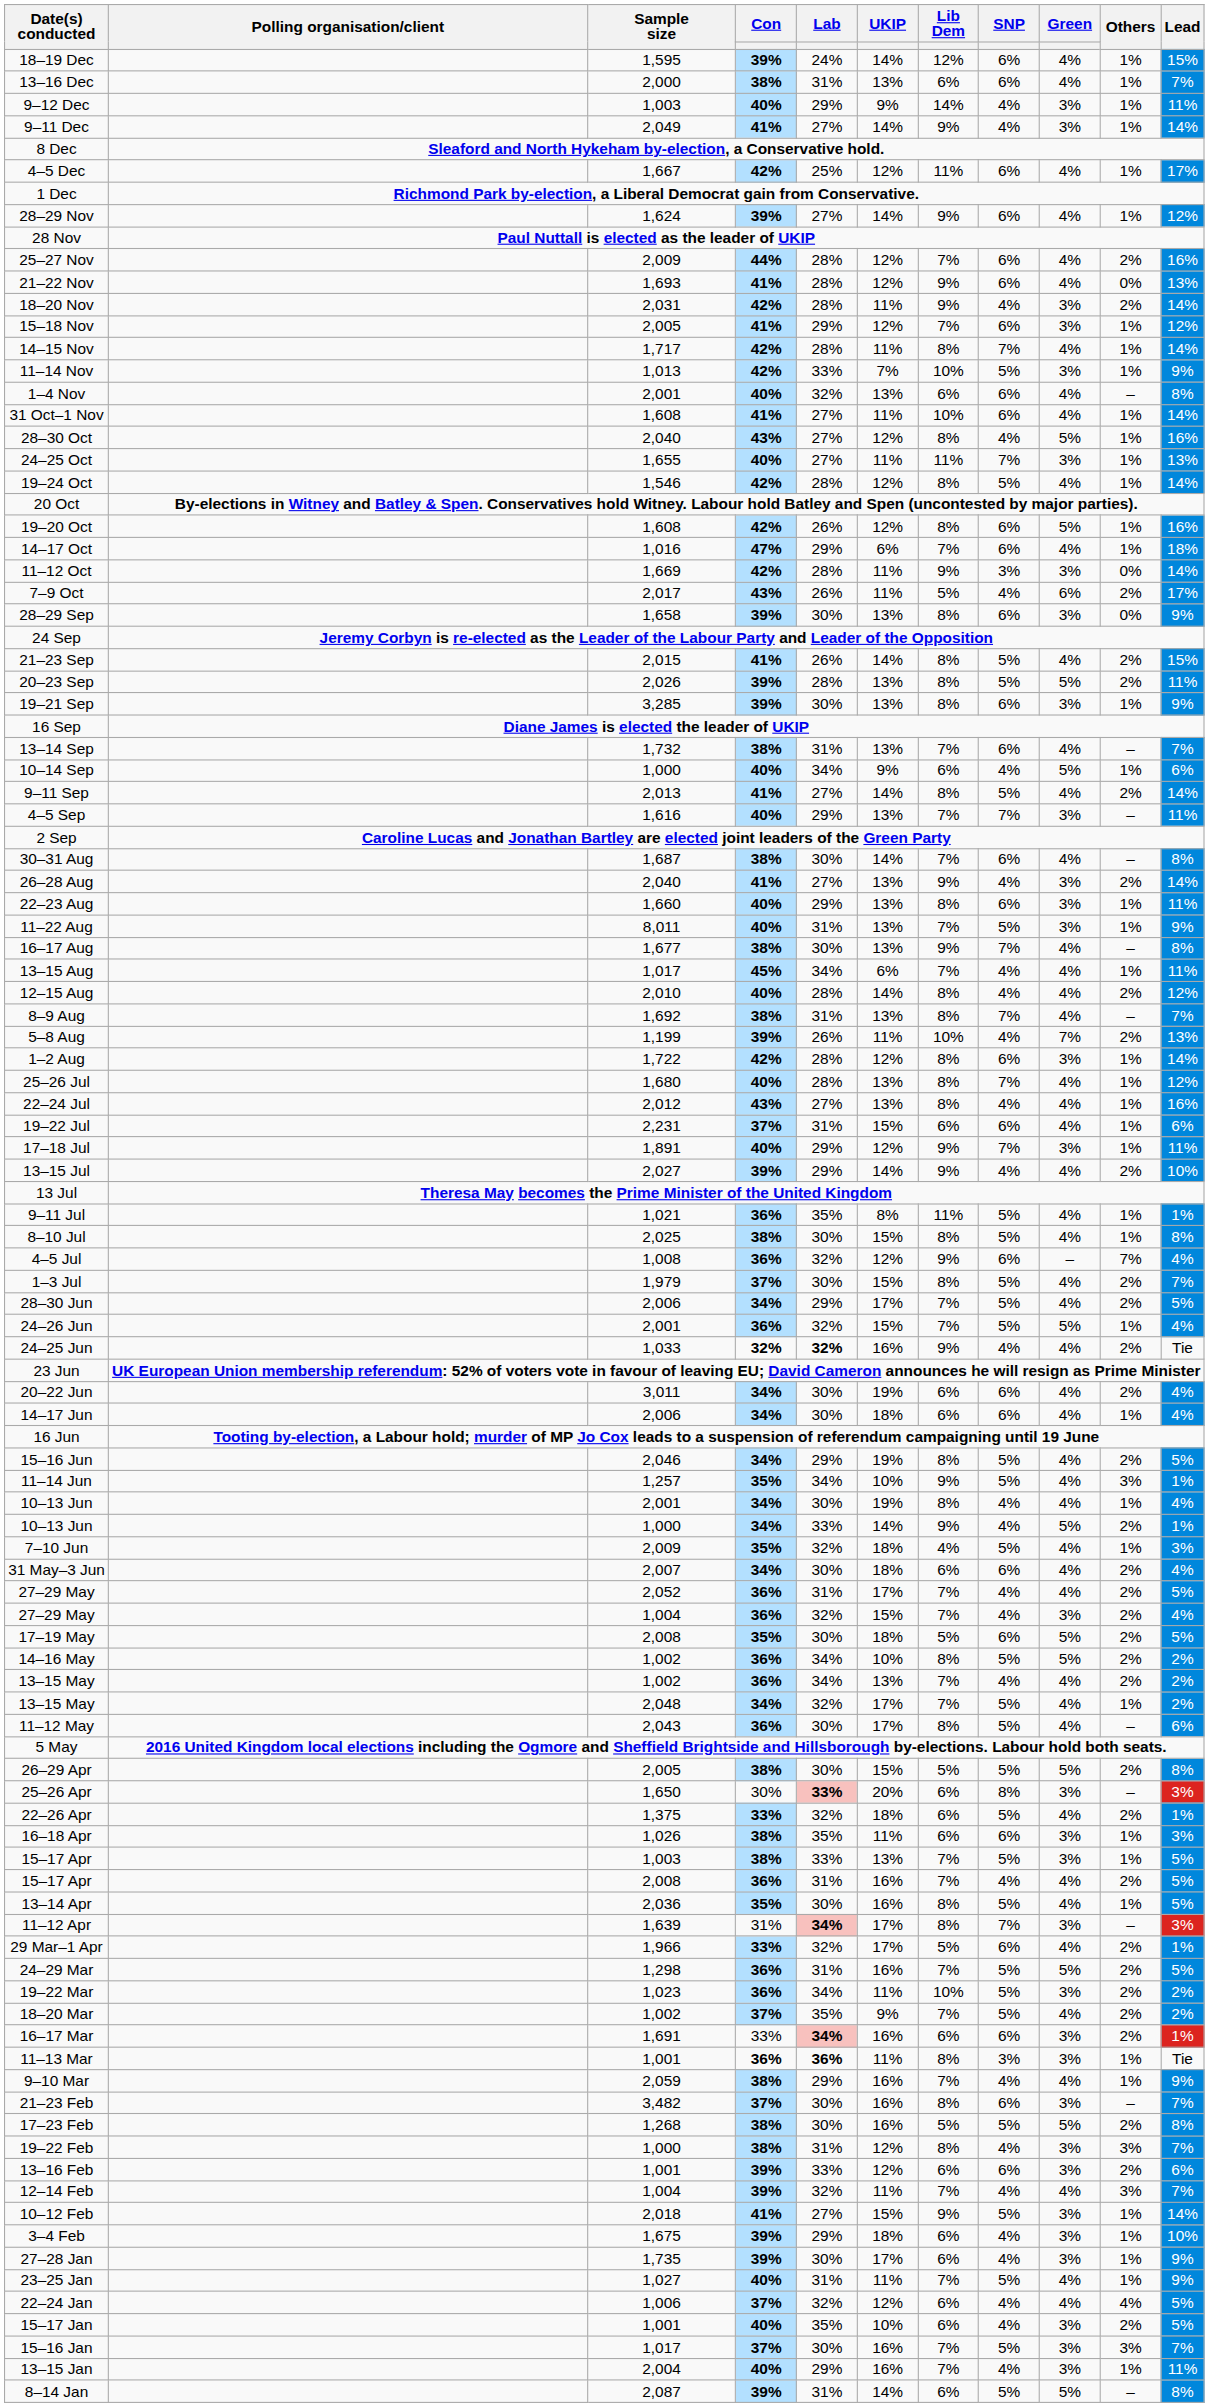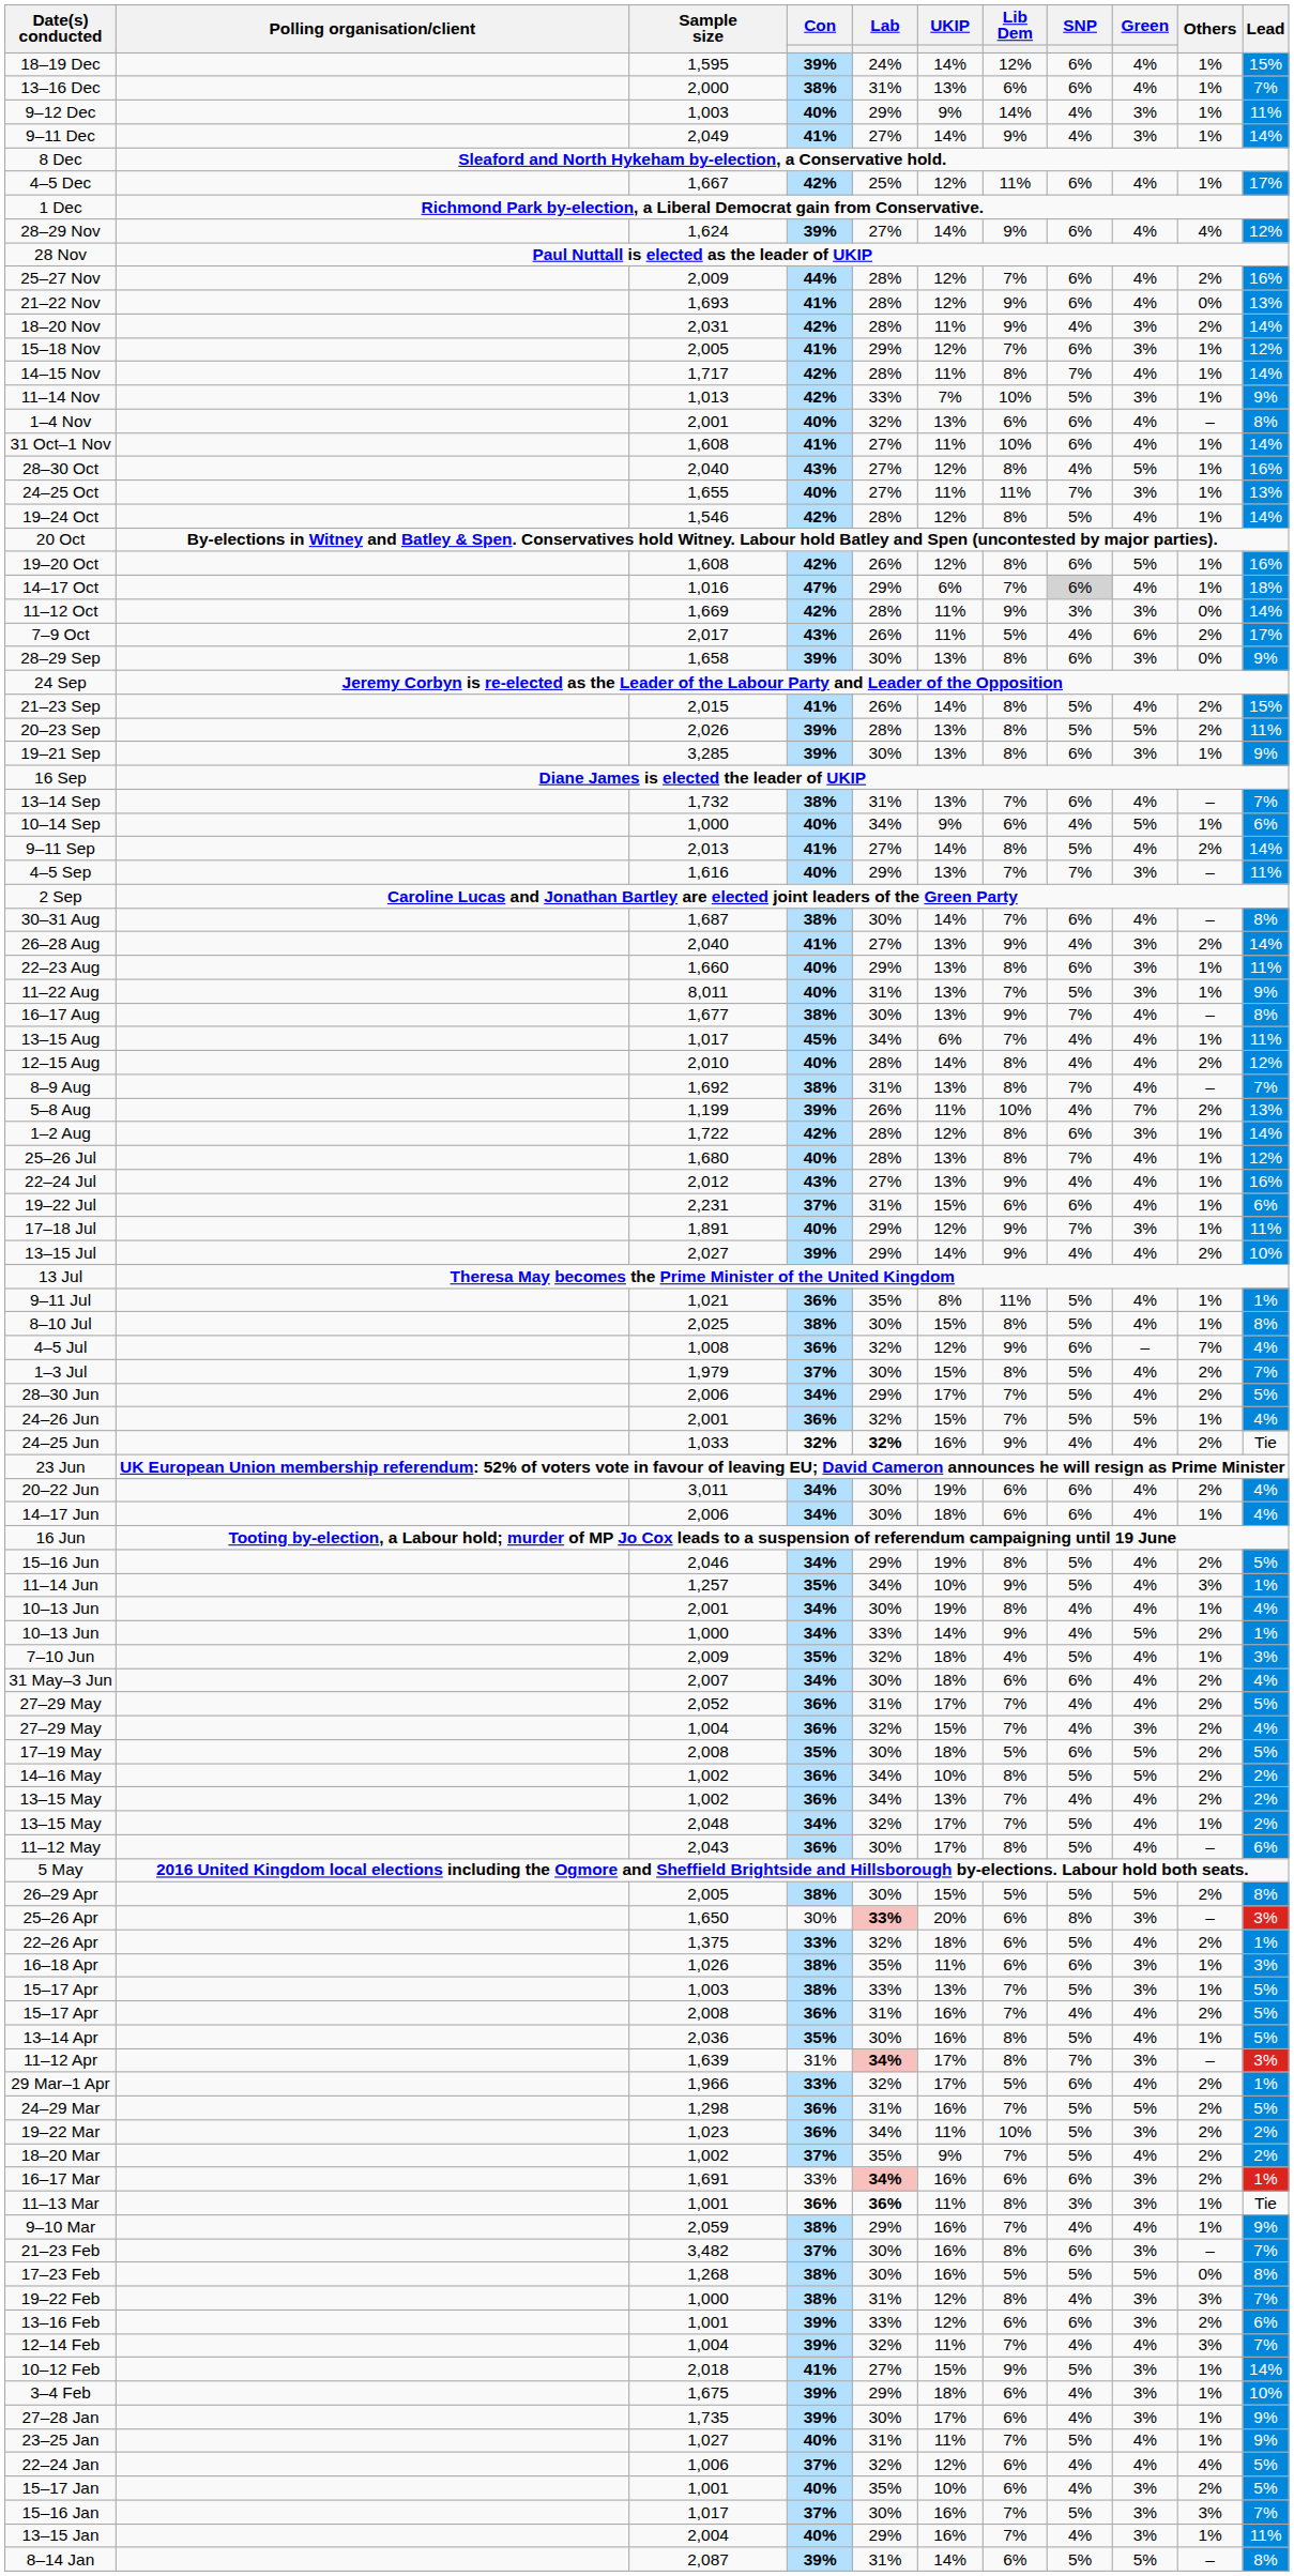28–29 Nov | Others: 1% -> 4%
14–17 Oct | SNP: no background -> lightgrey background
22–24 Jul | Lib Dem: 8% -> 9%
17–23 Feb | Others: 2% -> 0%
